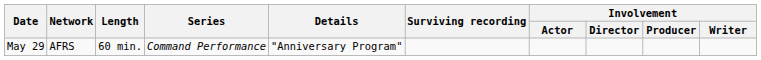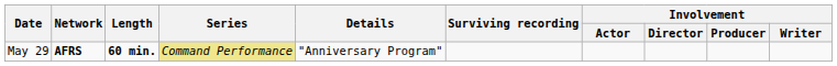May 29 | Network: normal -> bold
May 29 | Length: normal -> bold
May 29 | Series: no background -> khaki background
